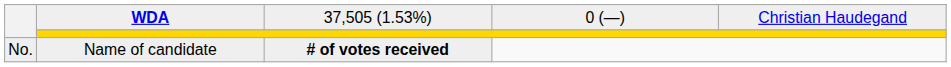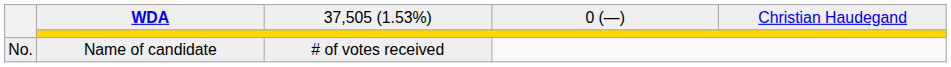No. | column 3: bold -> normal
